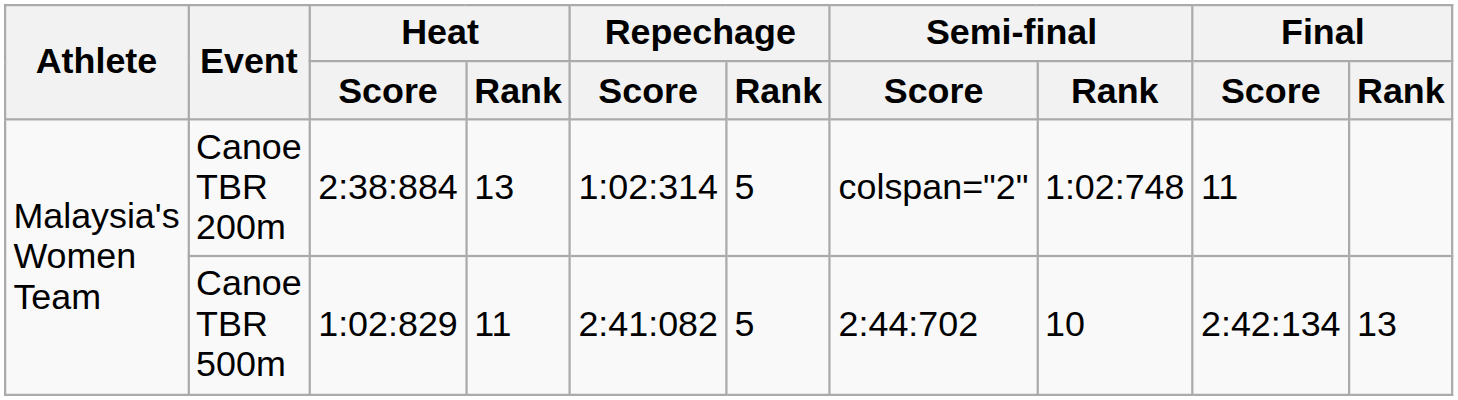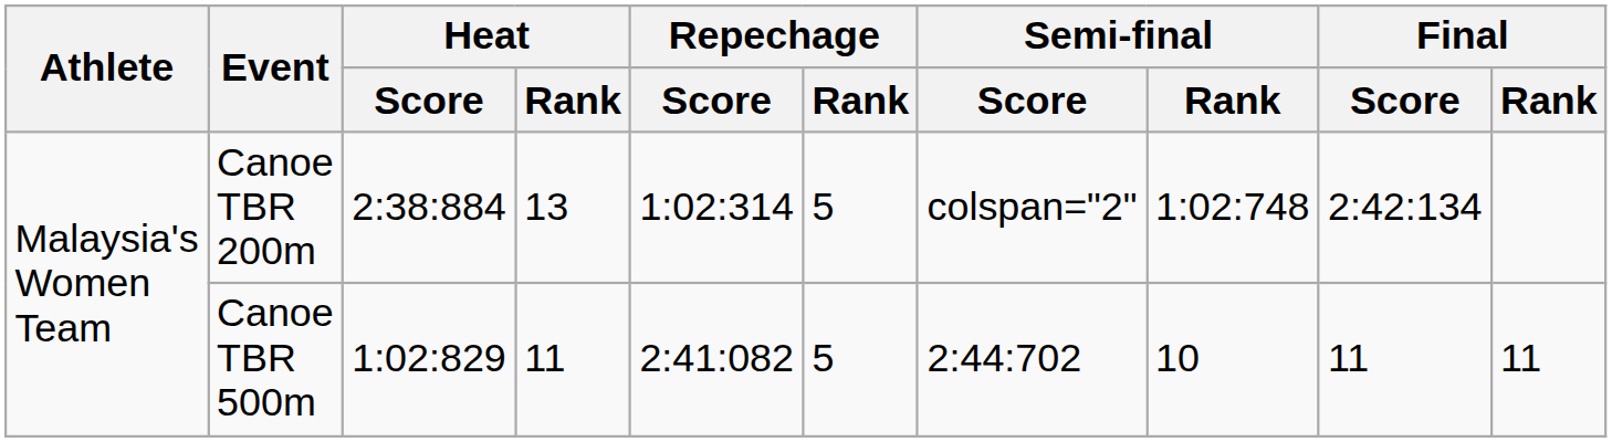Canoe TBR 200m | Final / Score: 11 -> 2:42:134
Canoe TBR 500m | Final / Score: 2:42:134 -> 11
Canoe TBR 500m | Final / Rank: 13 -> 11
